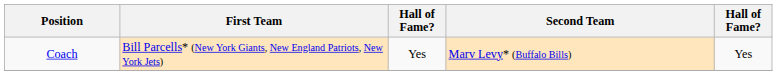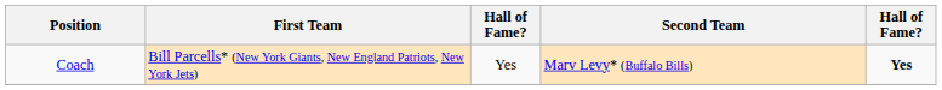Coach | column 5: normal -> bold
